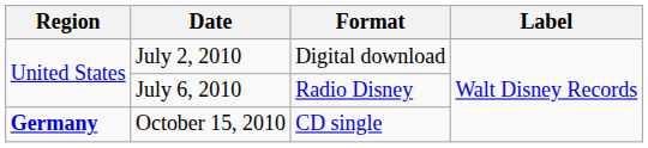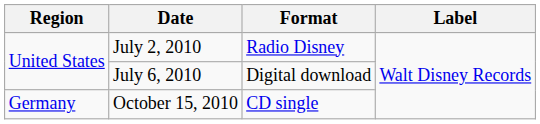July 2, 2010 | Format: Digital download -> Radio Disney
July 6, 2010 | Format: Radio Disney -> Digital download
October 15, 2010 | Region: bold -> normal
